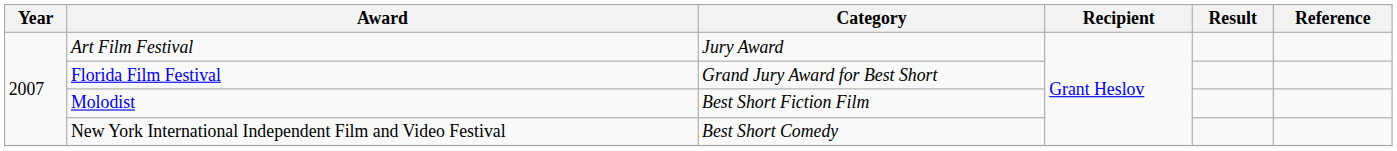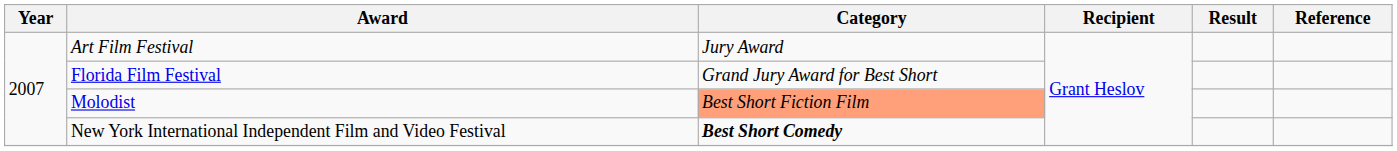Molodist | Category: no background -> lightsalmon background
New York International Independent Film and Video Festival | Category: normal -> bold
